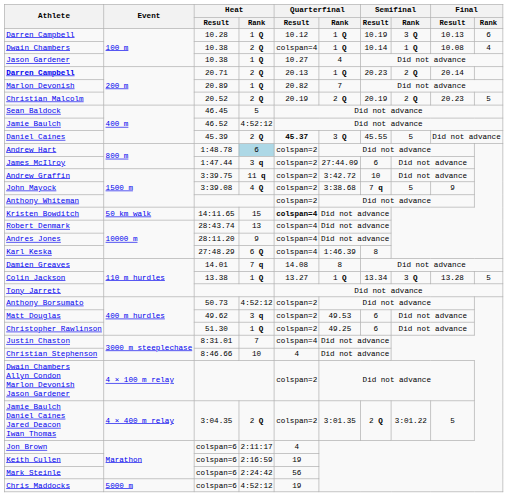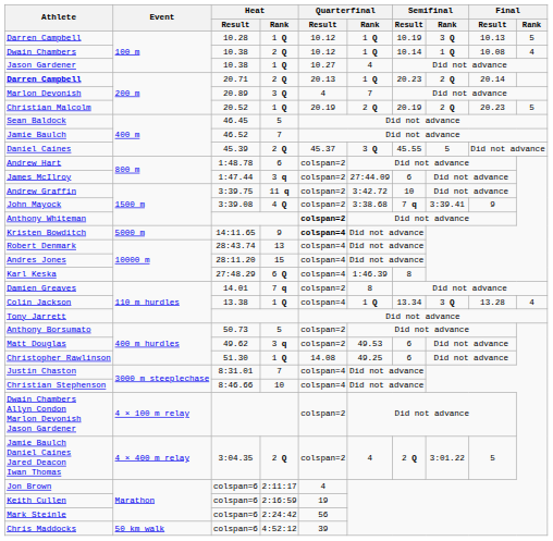Darren Campbell / 10.28 | Final / Rank: 6 -> 5
Dwain Chambers | Quarterfinal / Result: colspan=4 -> 10.12
Marlon Devonish | Heat / Rank: 1 Q -> 3 Q
Marlon Devonish | Quarterfinal / Result: 20.82 -> 4
Christian Malcolm | Heat / Rank: 2 Q -> 1 Q
Jamie Baulch | Heat / Rank: 4:52:12 -> 7
Daniel Caines | Quarterfinal / Result: bold -> normal
Andrew Hart | Heat / Rank: lightblue background -> no background
John Mayock | Semifinal / Rank: 5 -> 3:39.41
Anthony Whiteman | Quarterfinal / Result: normal -> bold
Kristen Bowditch | Event: 50 km walk -> 5000 m
Kristen Bowditch | Heat / Rank: 15 -> 9
Andres Jones | Heat / Rank: 9 -> 15
Damien Greaves | Quarterfinal / Result: 14.08 -> colspan=2
Colin Jackson | Quarterfinal / Result: 13.27 -> colspan=4
Colin Jackson | Final / Rank: 5 -> 4
Anthony Borsumato | Heat / Rank: 4:52:12 -> 5
Christopher Rawlinson | Quarterfinal / Result: colspan=2 -> 14.08
Christian Stephenson | Quarterfinal / Result: 4 -> colspan=4
Jamie Baulch Daniel Caines Jared Deacon Iwan Thomas | Quarterfinal / Rank: 3:01.35 -> 4
Chris Maddocks | Event: 5000 m -> 50 km walk
Chris Maddocks | Quarterfinal / Result: 19 -> 39
